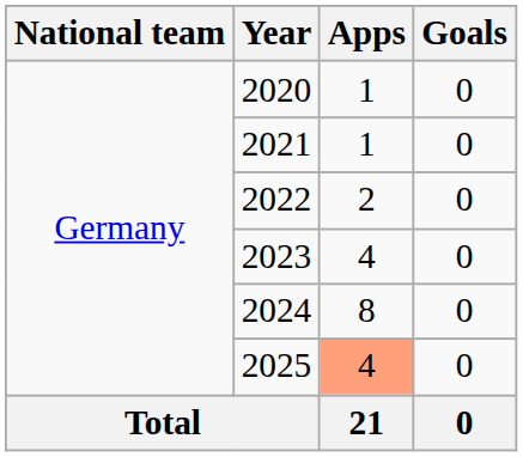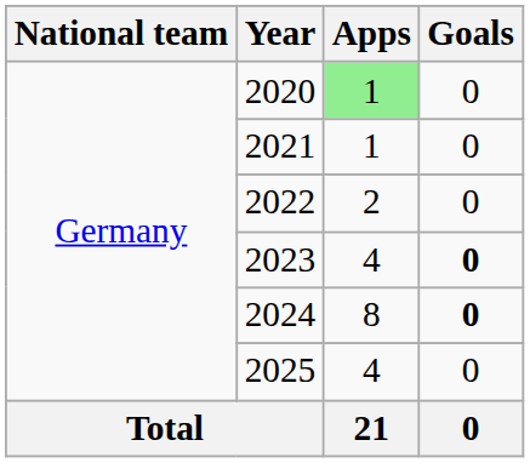2020 | Apps: no background -> lightgreen background
2023 | Goals: normal -> bold
2024 | Goals: normal -> bold
2025 | Apps: lightsalmon background -> no background
